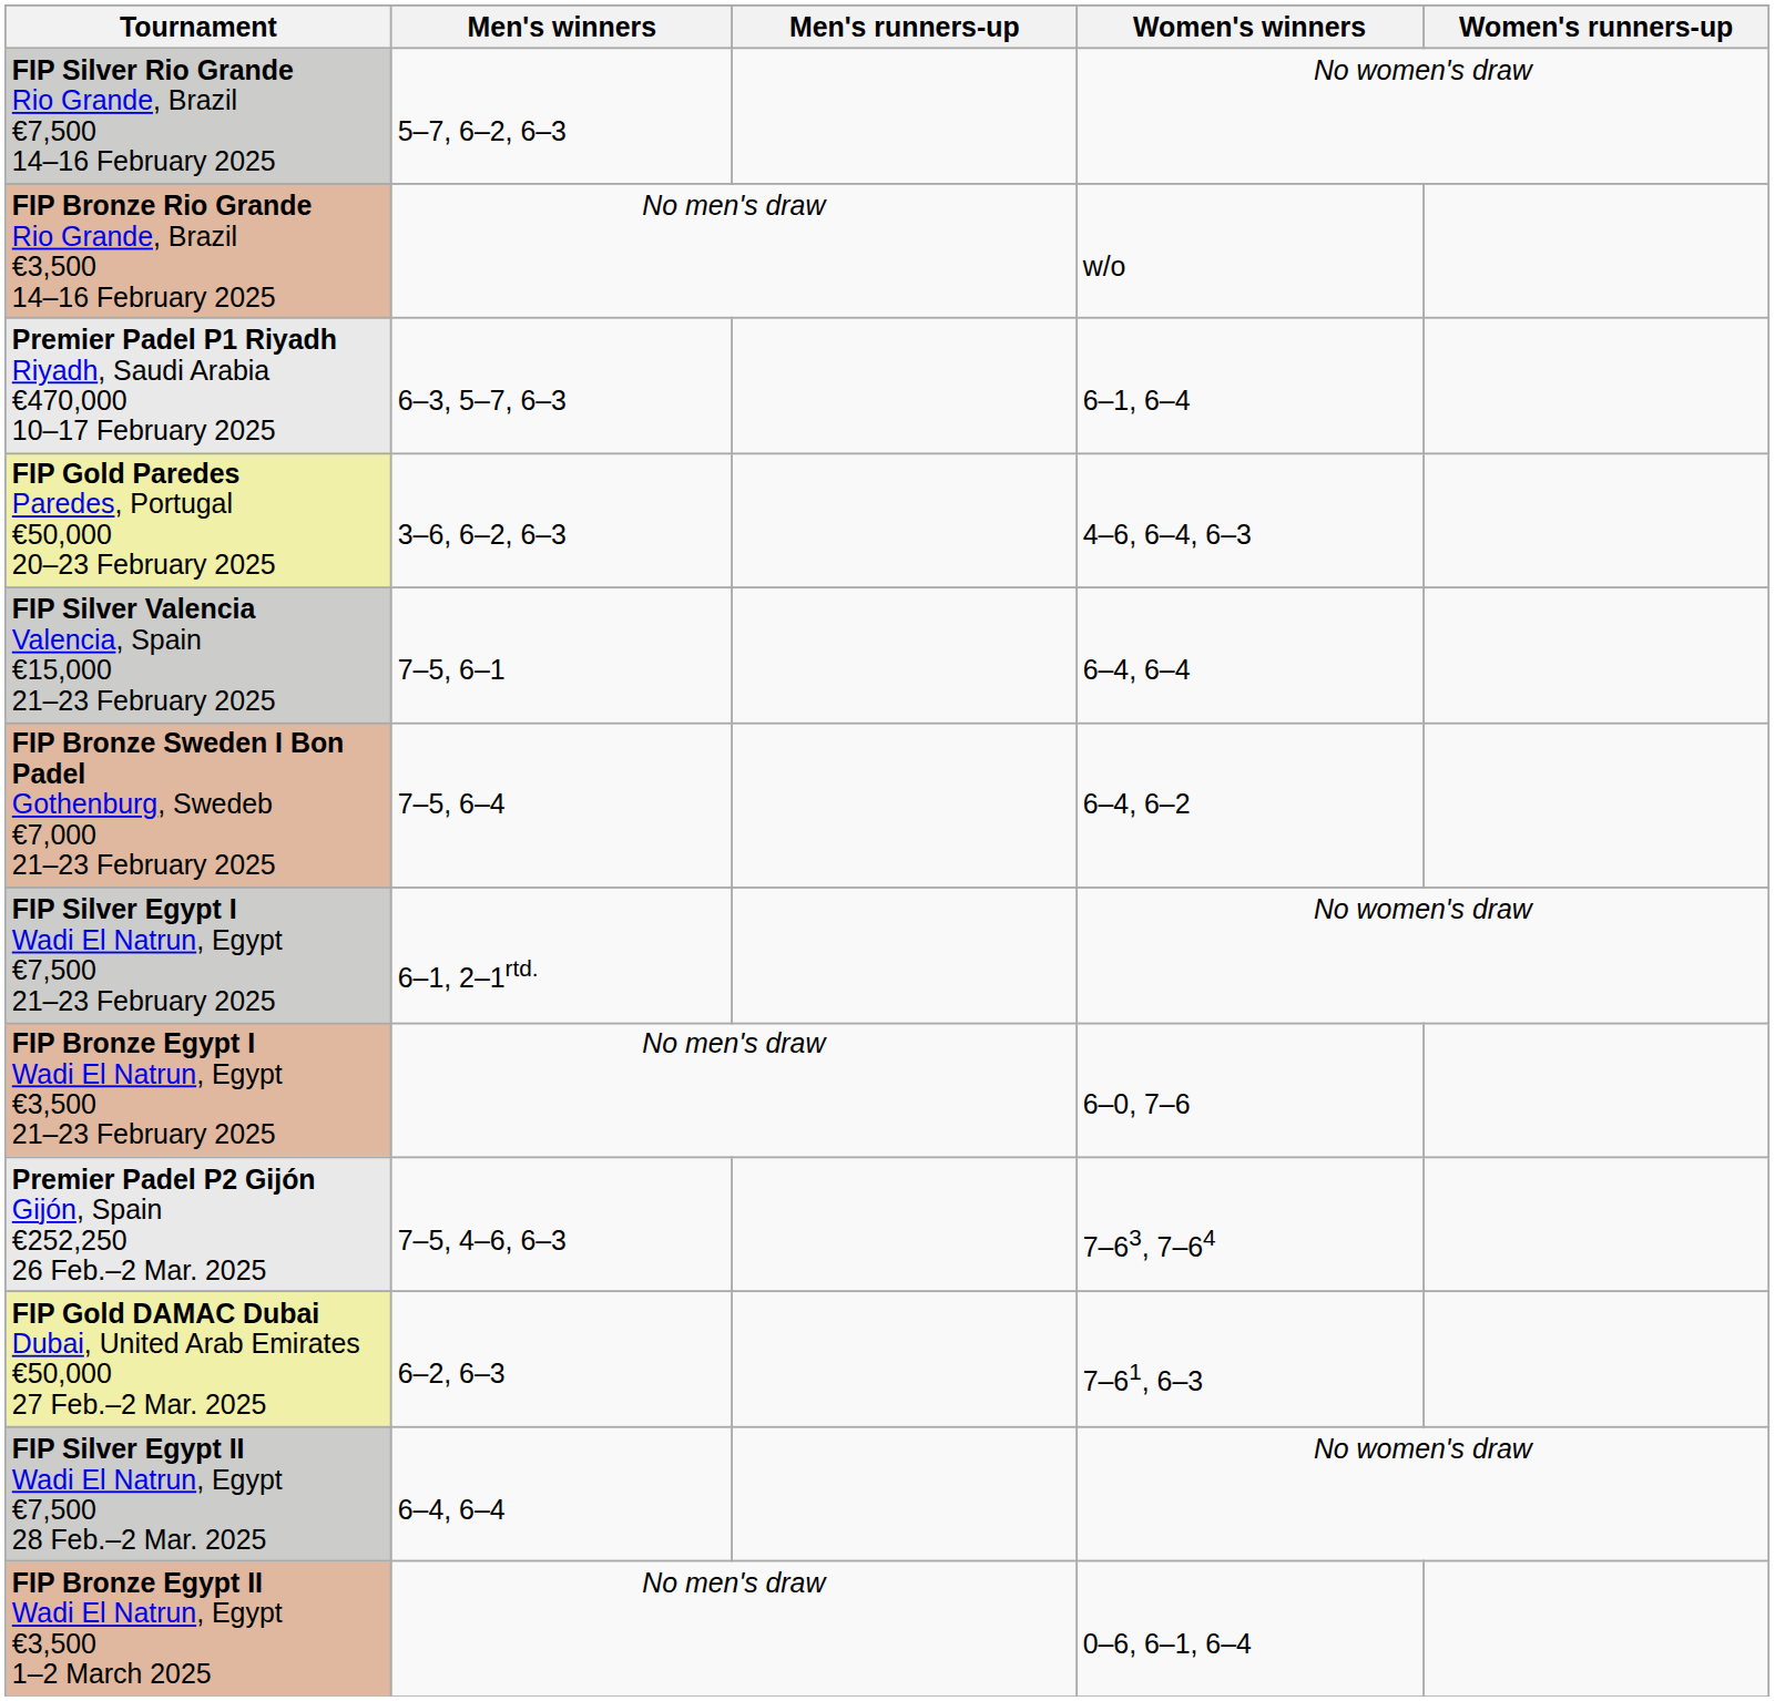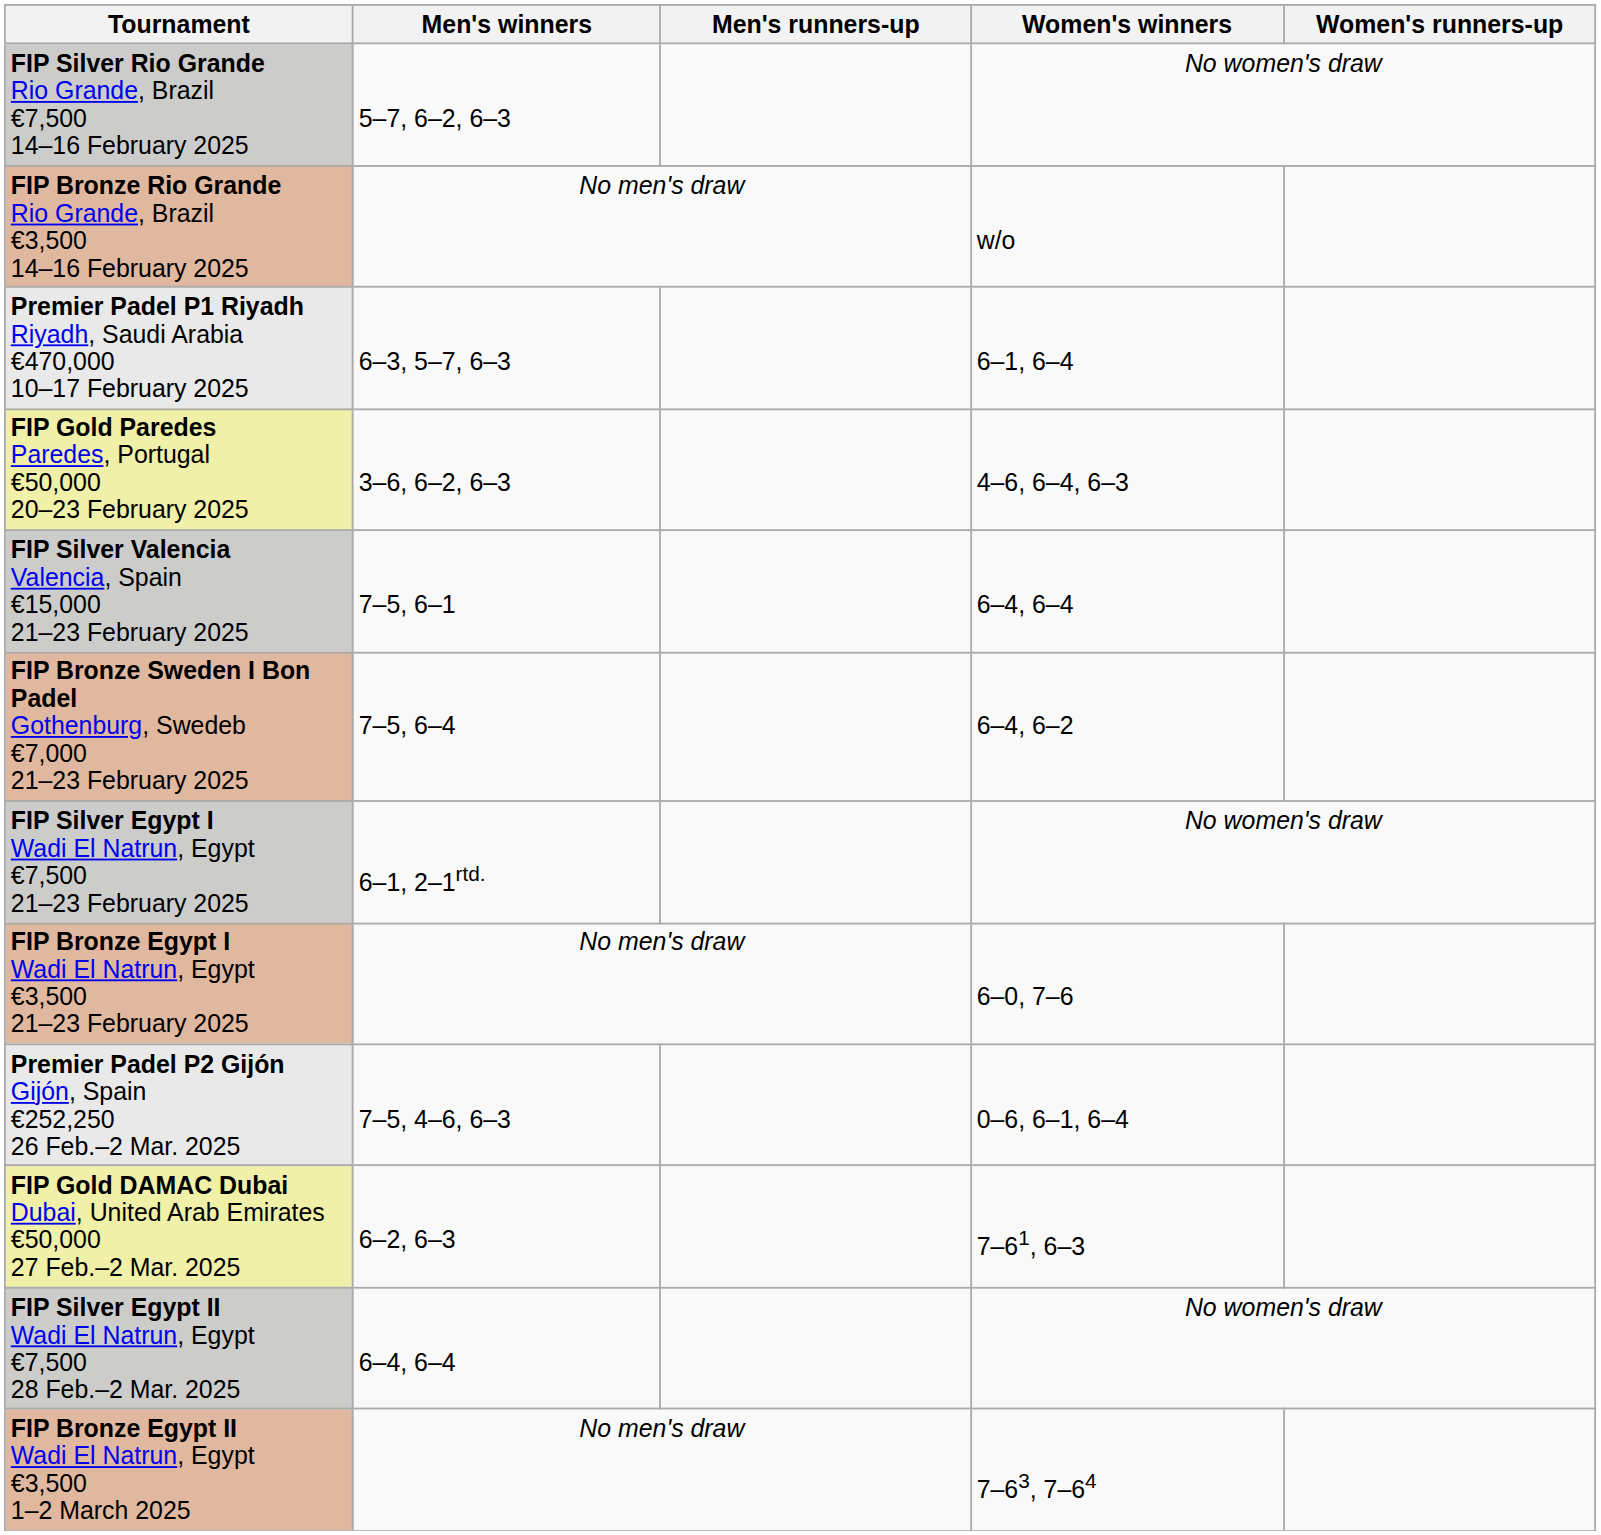row 10 | Women's winners: 7–63, 7–64 -> 0–6, 6–1, 6–4
row 13 | Women's winners: 0–6, 6–1, 6–4 -> 7–63, 7–64
